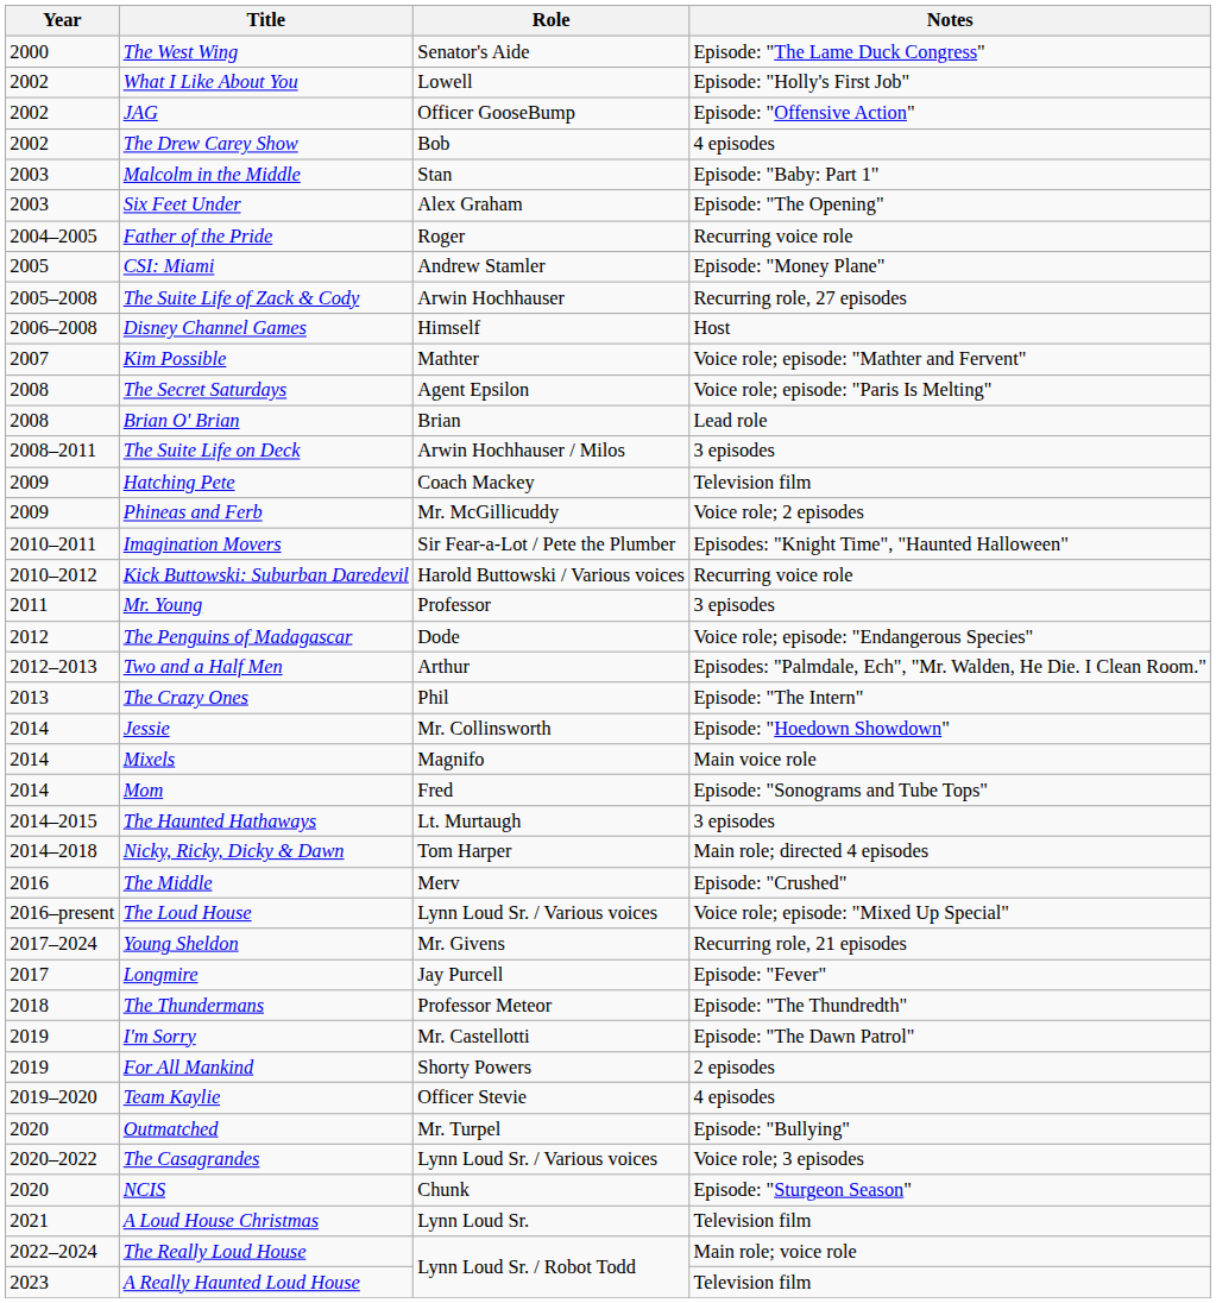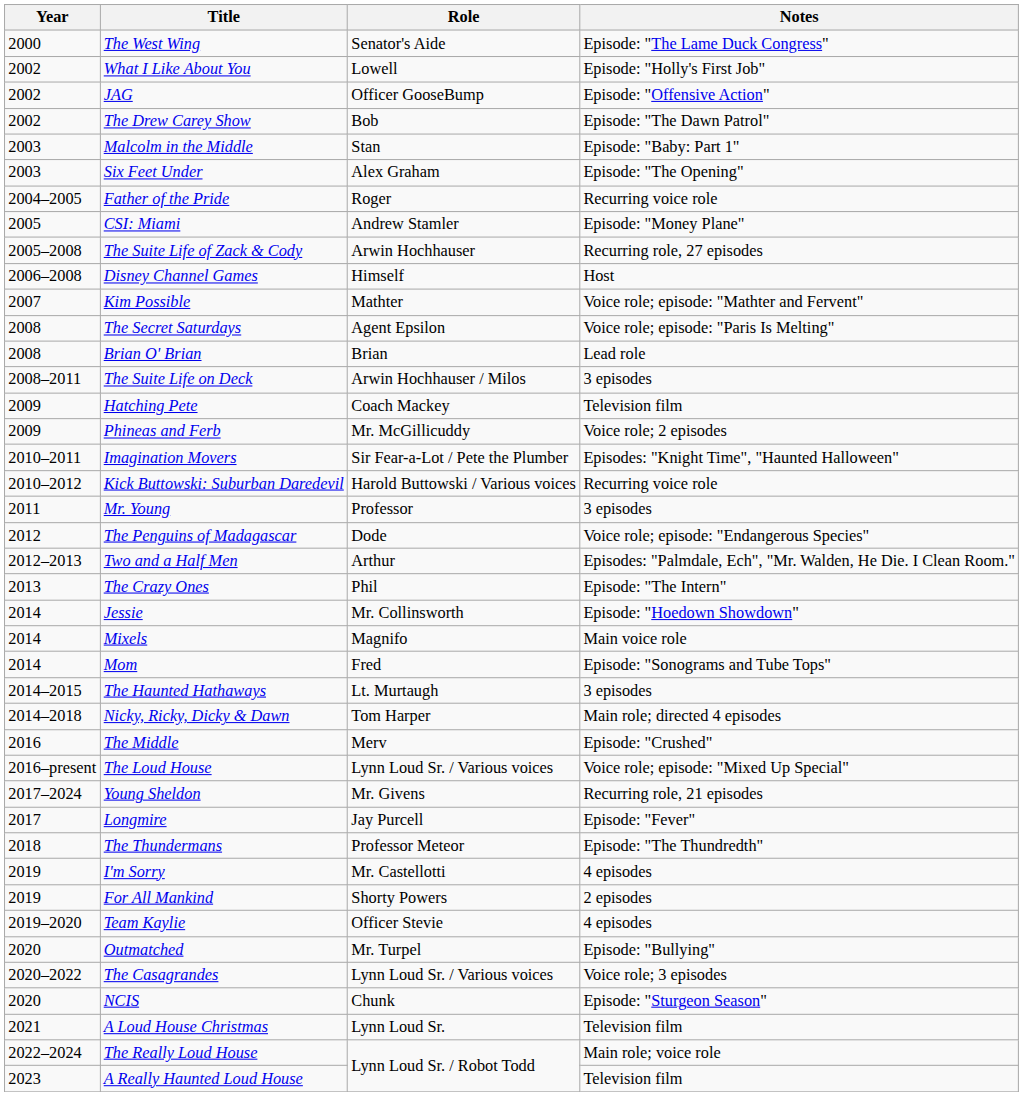The Drew Carey Show | Notes: 4 episodes -> Episode: "The Dawn Patrol"
I'm Sorry | Notes: Episode: "The Dawn Patrol" -> 4 episodes
